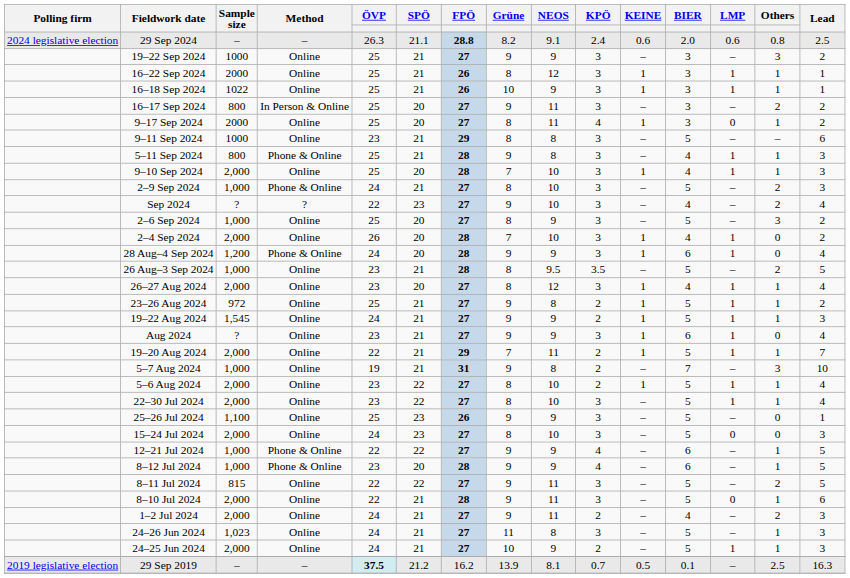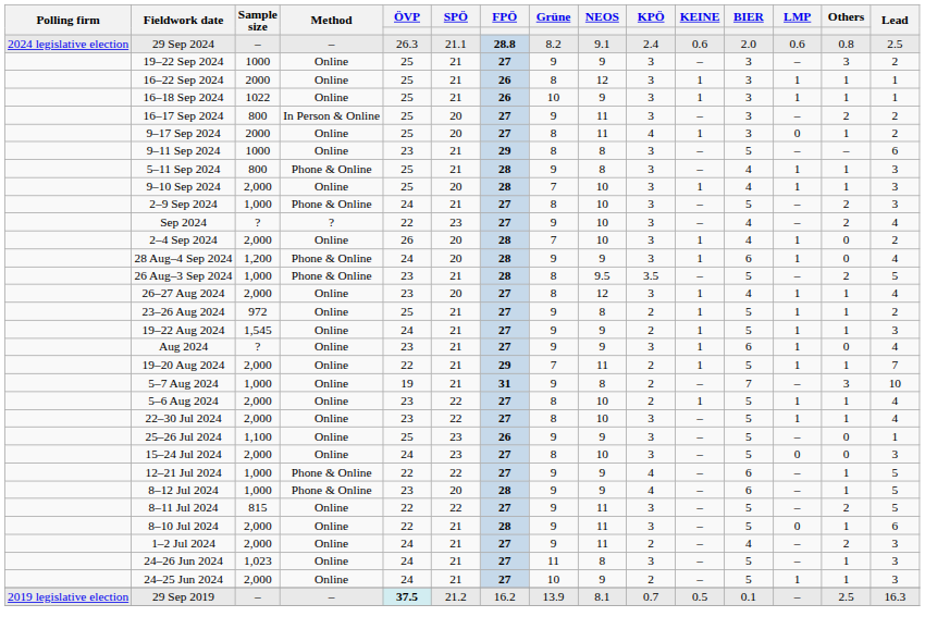- row: 2–6 Sep 2024 | 1,000 | Online | 25 | 20 | 27 | 8 | 9 | 3 | – | 5 | – | 3 | 2
26 Aug–3 Sep 2024 | Method: Online -> Phone & Online
